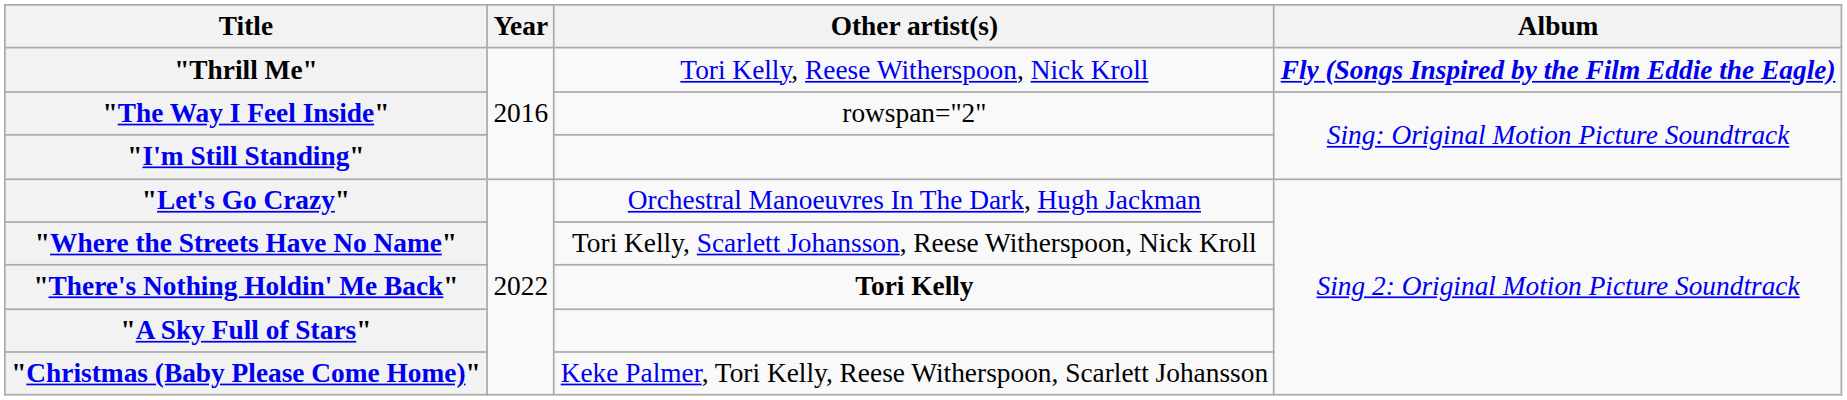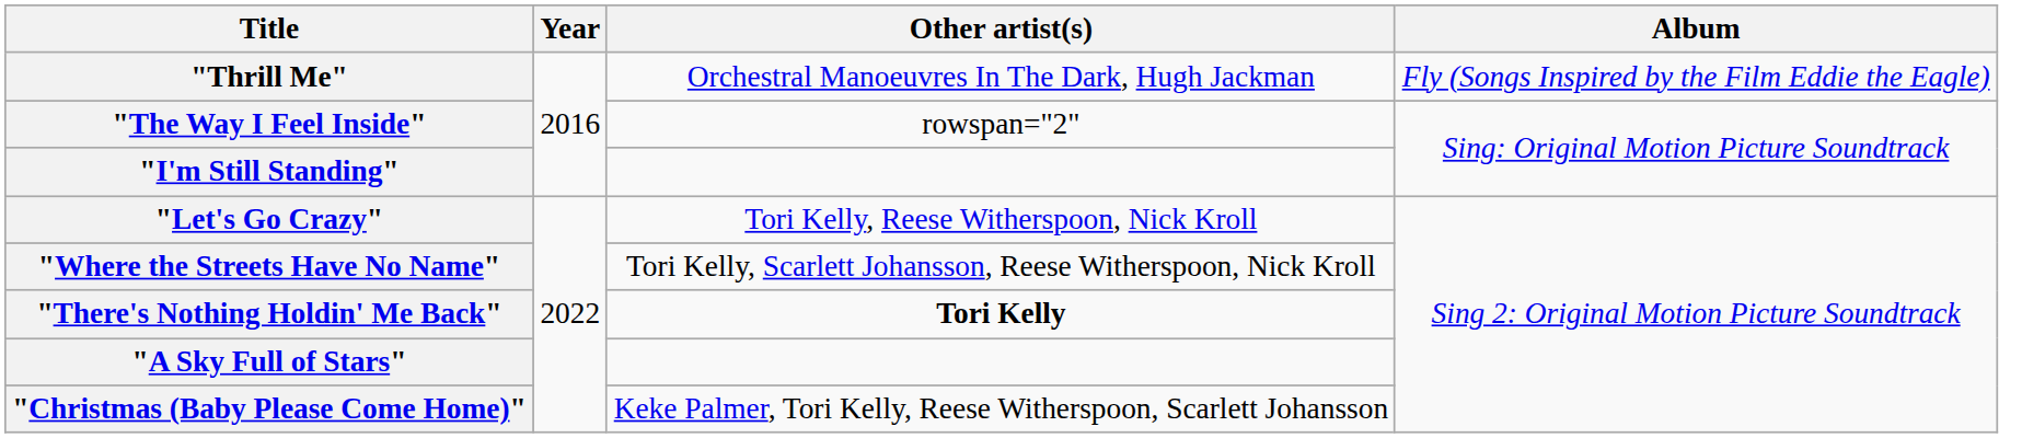"Thrill Me" | Other artist(s): Tori Kelly, Reese Witherspoon, Nick Kroll -> Orchestral Manoeuvres In The Dark, Hugh Jackman
"Thrill Me" | Album: bold -> normal
"Let's Go Crazy" | Other artist(s): Orchestral Manoeuvres In The Dark, Hugh Jackman -> Tori Kelly, Reese Witherspoon, Nick Kroll
